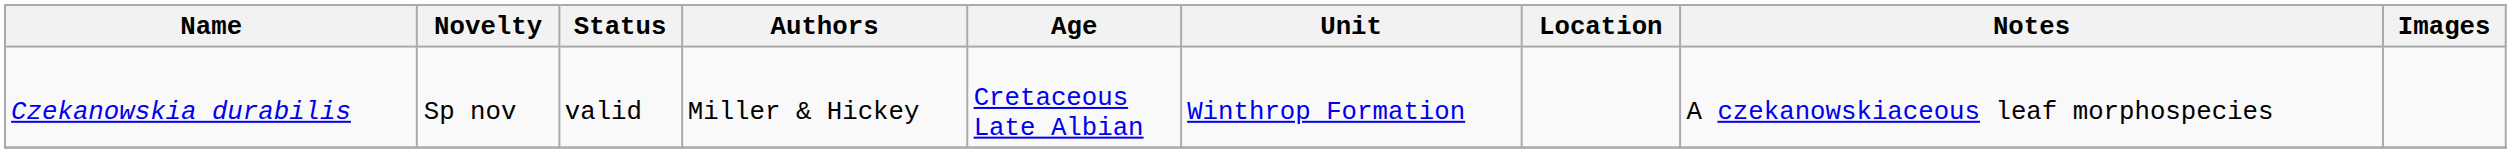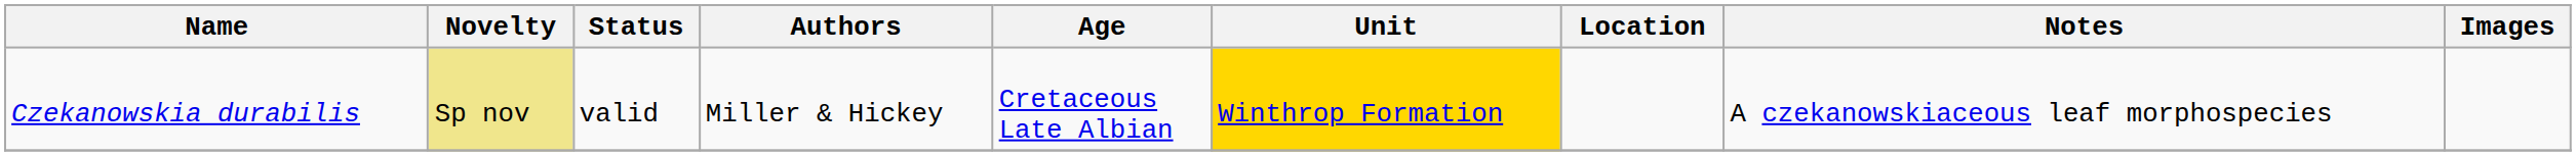Czekanowskia durabilis | Novelty: no background -> khaki background
Czekanowskia durabilis | Unit: no background -> gold background
